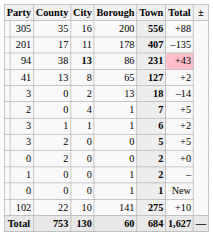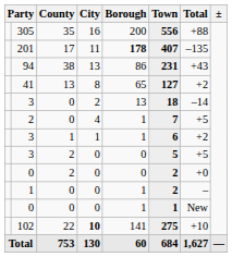201 | Borough: normal -> bold
94 | City: bold -> normal
94 | Total: pink background -> no background
102 | City: normal -> bold
